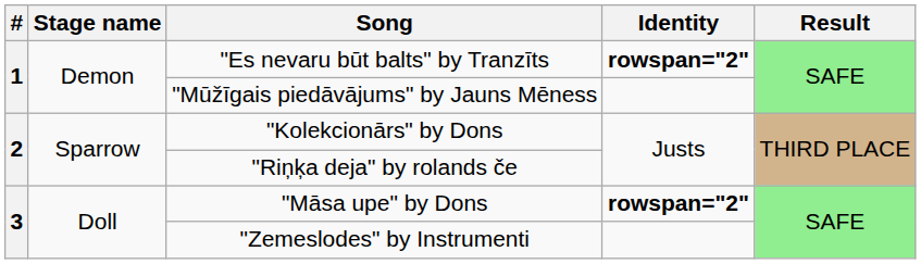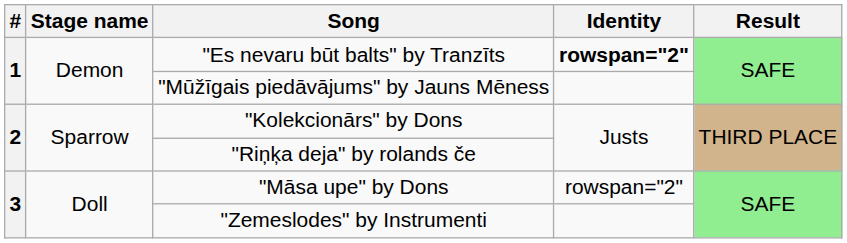"Māsa upe" by Dons | Identity: bold -> normal
